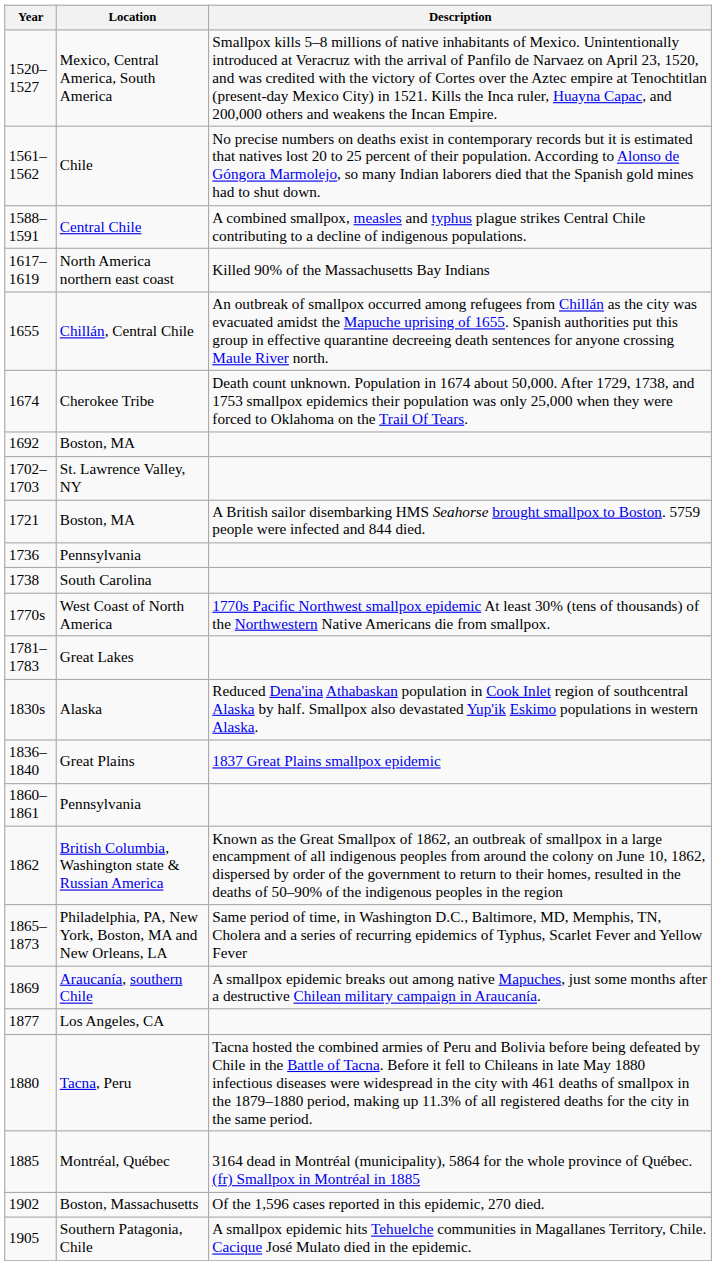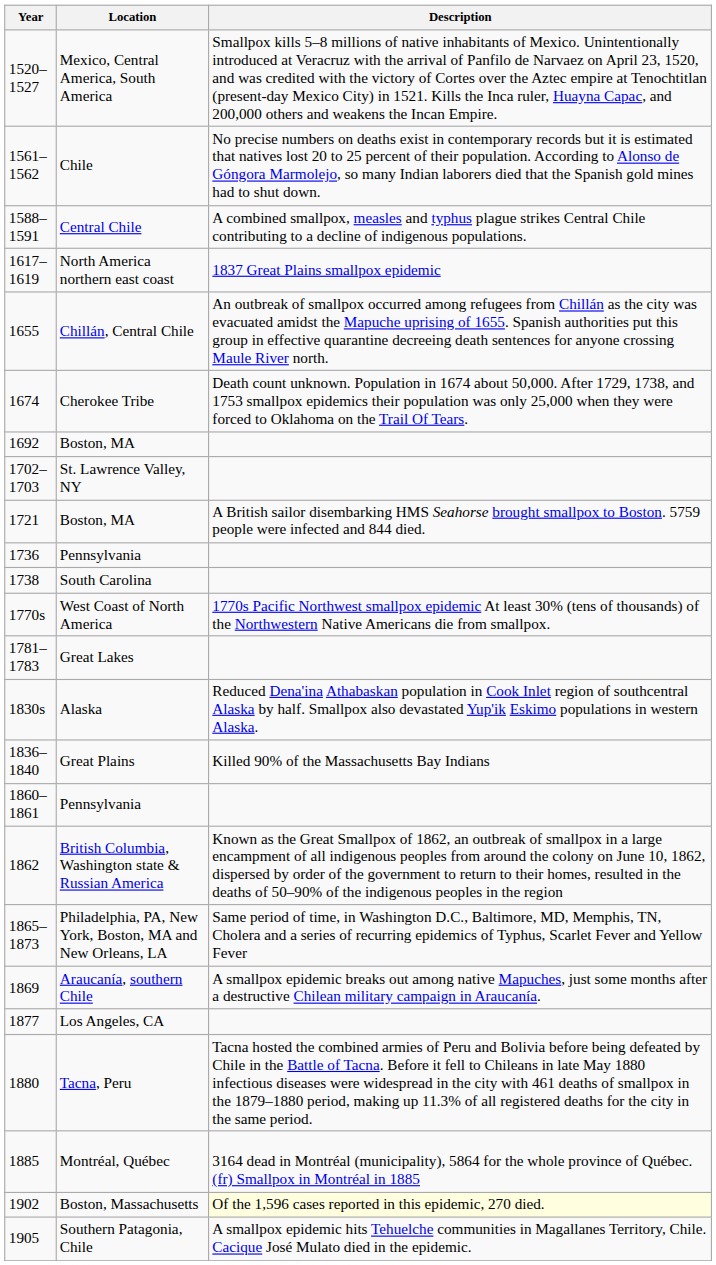North America northern east coast | Description: Killed 90% of the Massachusetts Bay Indians -> 1837 Great Plains smallpox epidemic
Great Plains | Description: 1837 Great Plains smallpox epidemic -> Killed 90% of the Massachusetts Bay Indians
Boston, Massachusetts | Description: no background -> lightyellow background
